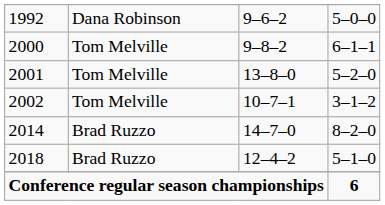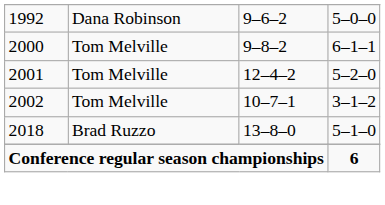2001 | column 3: 13–8–0 -> 12–4–2
- row: 2014 | Brad Ruzzo | 14–7–0 | 8–2–0
2018 | column 3: 12–4–2 -> 13–8–0
